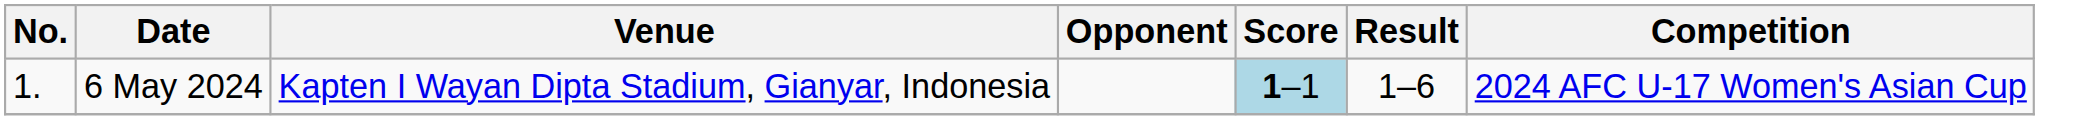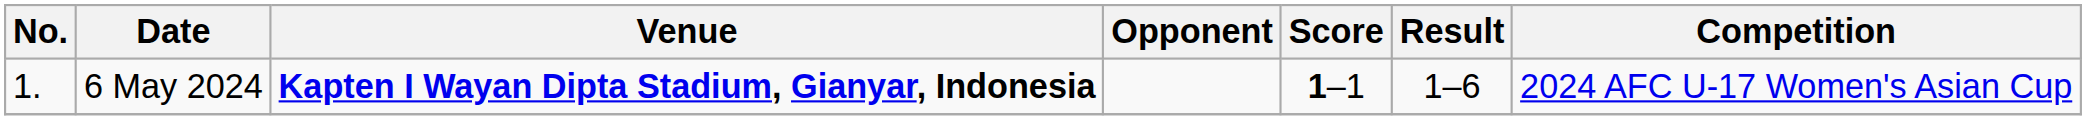6 May 2024 | Venue: normal -> bold
6 May 2024 | Score: lightblue background -> no background
